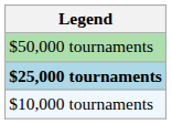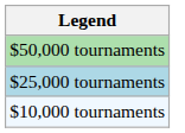row 3 | column 1: bold -> normal
